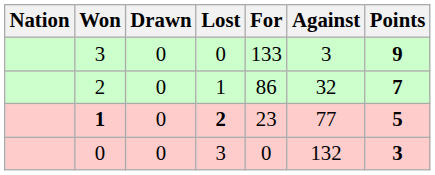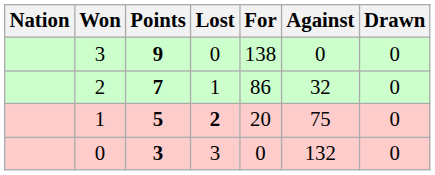columns swapped: Drawn <-> Points
row 2 | For: 133 -> 138
row 2 | Against: 3 -> 0
row 4 | Won: bold -> normal
row 4 | For: 23 -> 20
row 4 | Against: 77 -> 75
